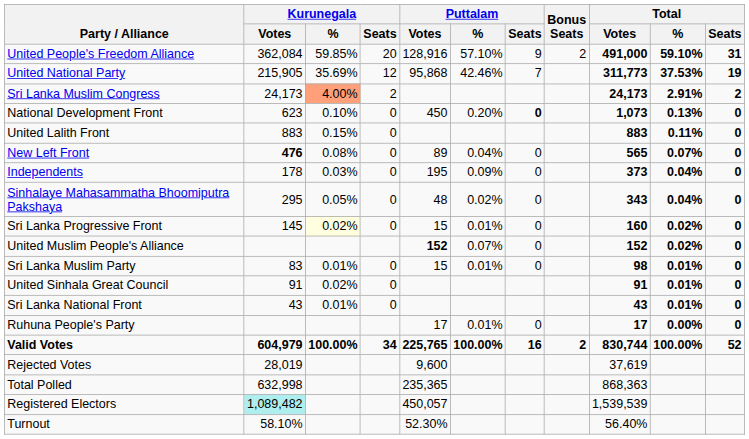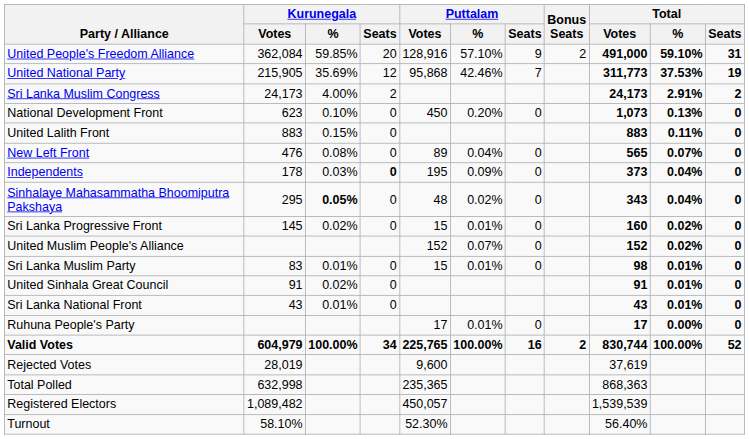Sri Lanka Muslim Congress | Kurunegala / %: lightsalmon background -> no background
National Development Front | Puttalam / Seats: bold -> normal
New Left Front | Kurunegala / Votes: bold -> normal
Independents | Kurunegala / Seats: normal -> bold
Sinhalaye Mahasammatha Bhoomiputra Pakshaya | Kurunegala / %: normal -> bold
Sri Lanka Progressive Front | Kurunegala / %: lightyellow background -> no background
United Muslim People's Alliance | Puttalam / Votes: bold -> normal
Registered Electors | Kurunegala / Votes: paleturquoise background -> no background
